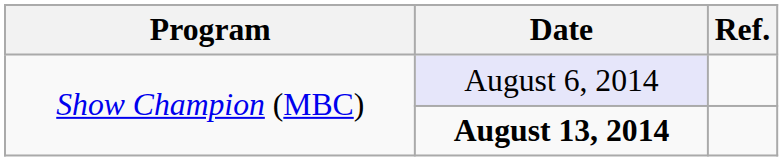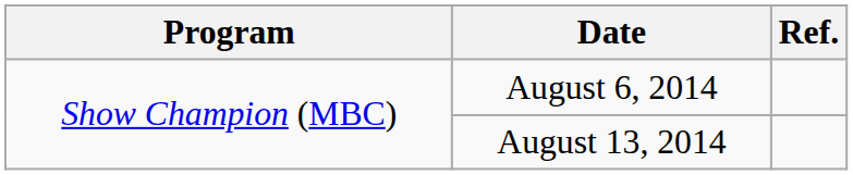August 6, 2014 | Date: lavender background -> no background
August 13, 2014 | Date: bold -> normal
